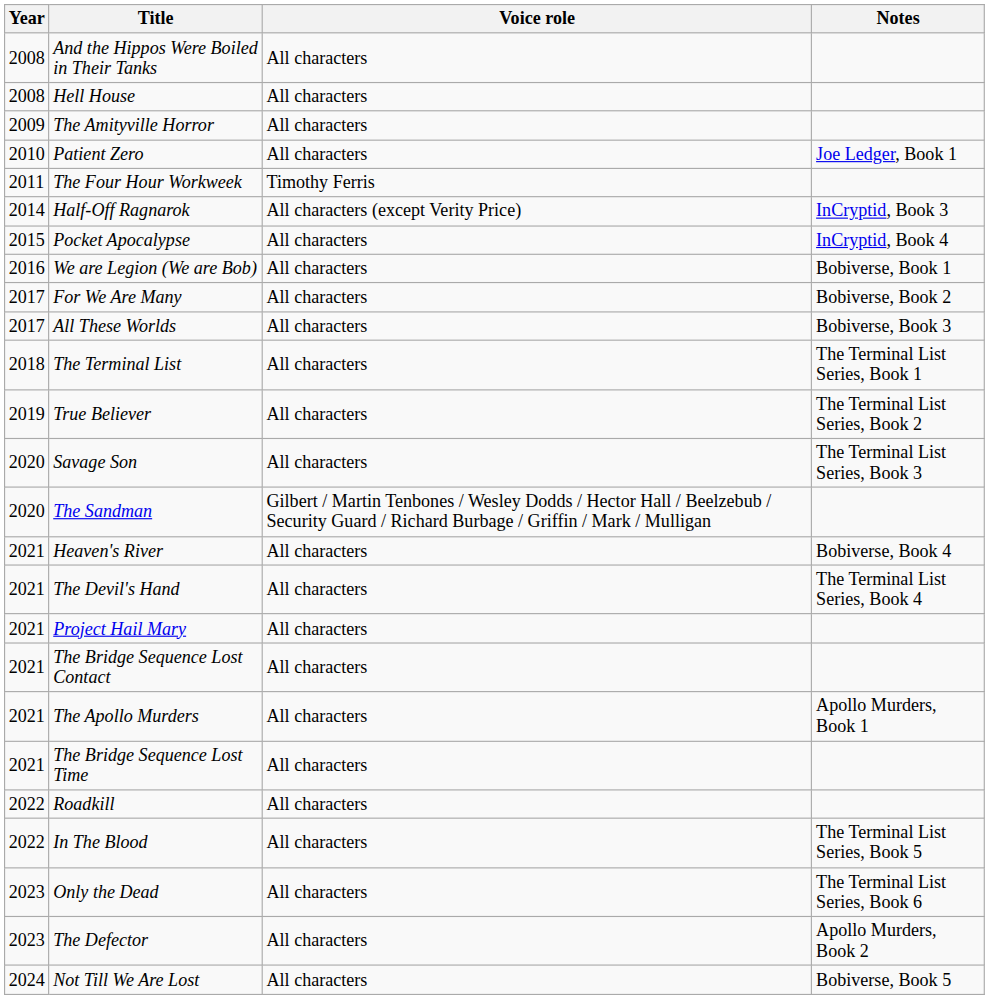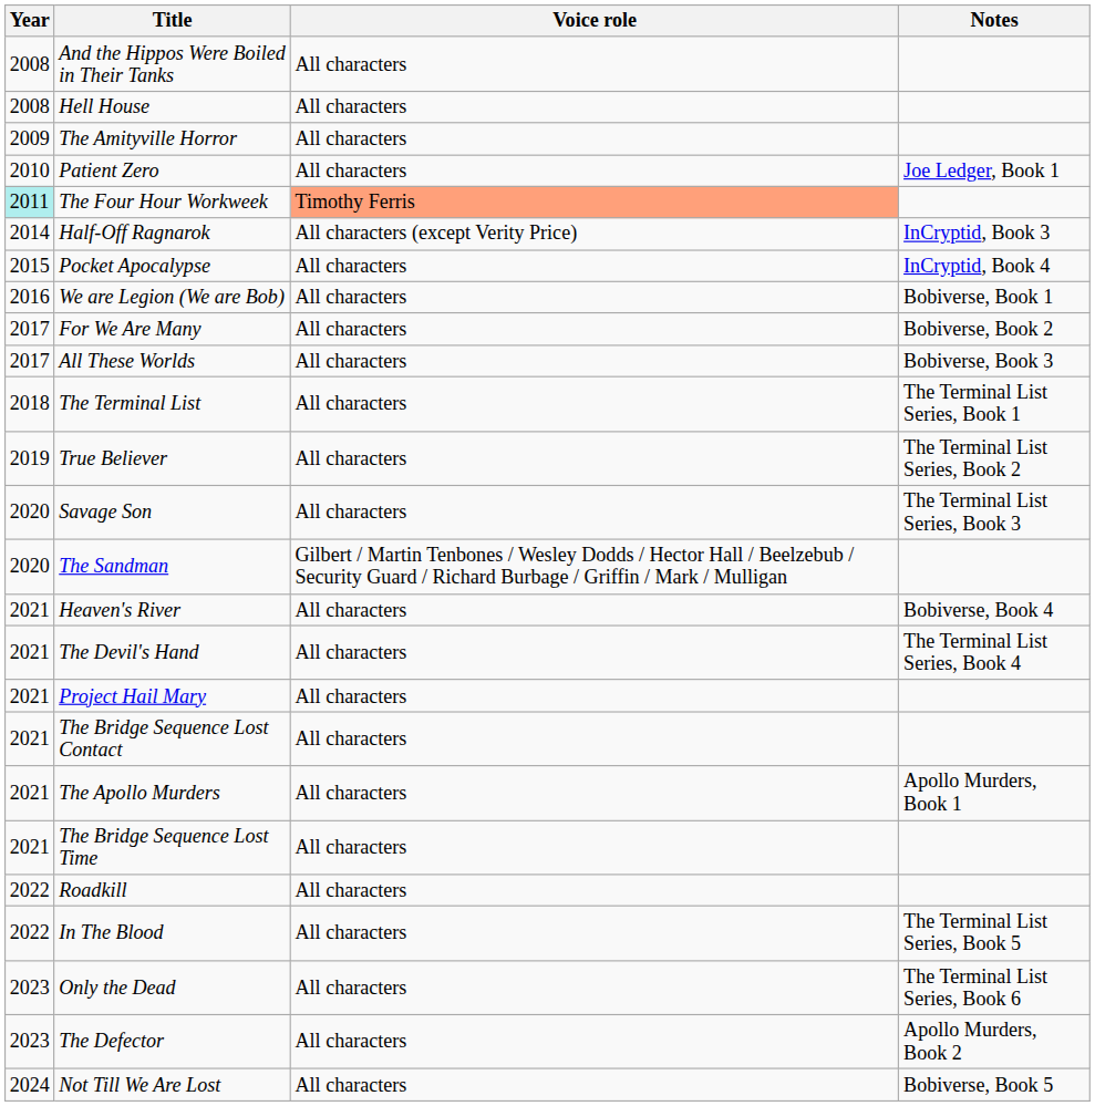The Four Hour Workweek | Year: no background -> paleturquoise background
The Four Hour Workweek | Voice role: no background -> lightsalmon background
